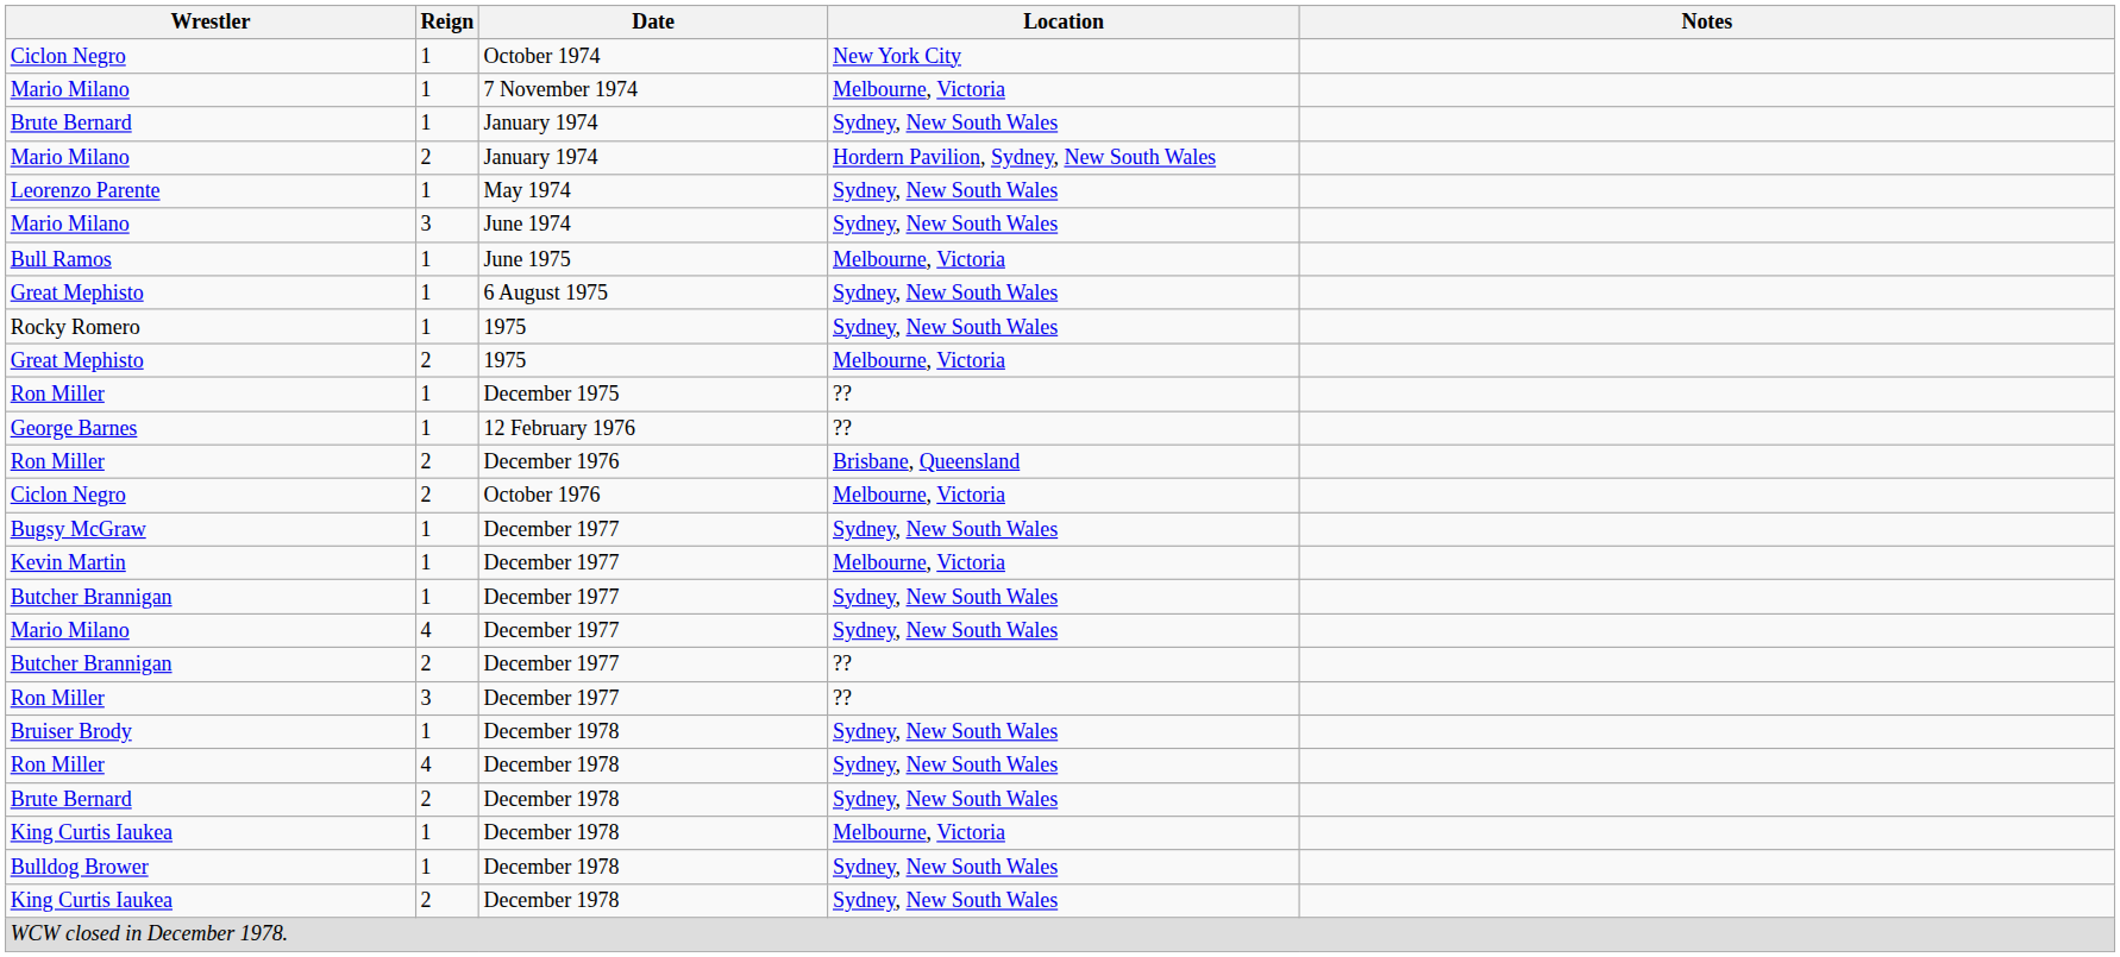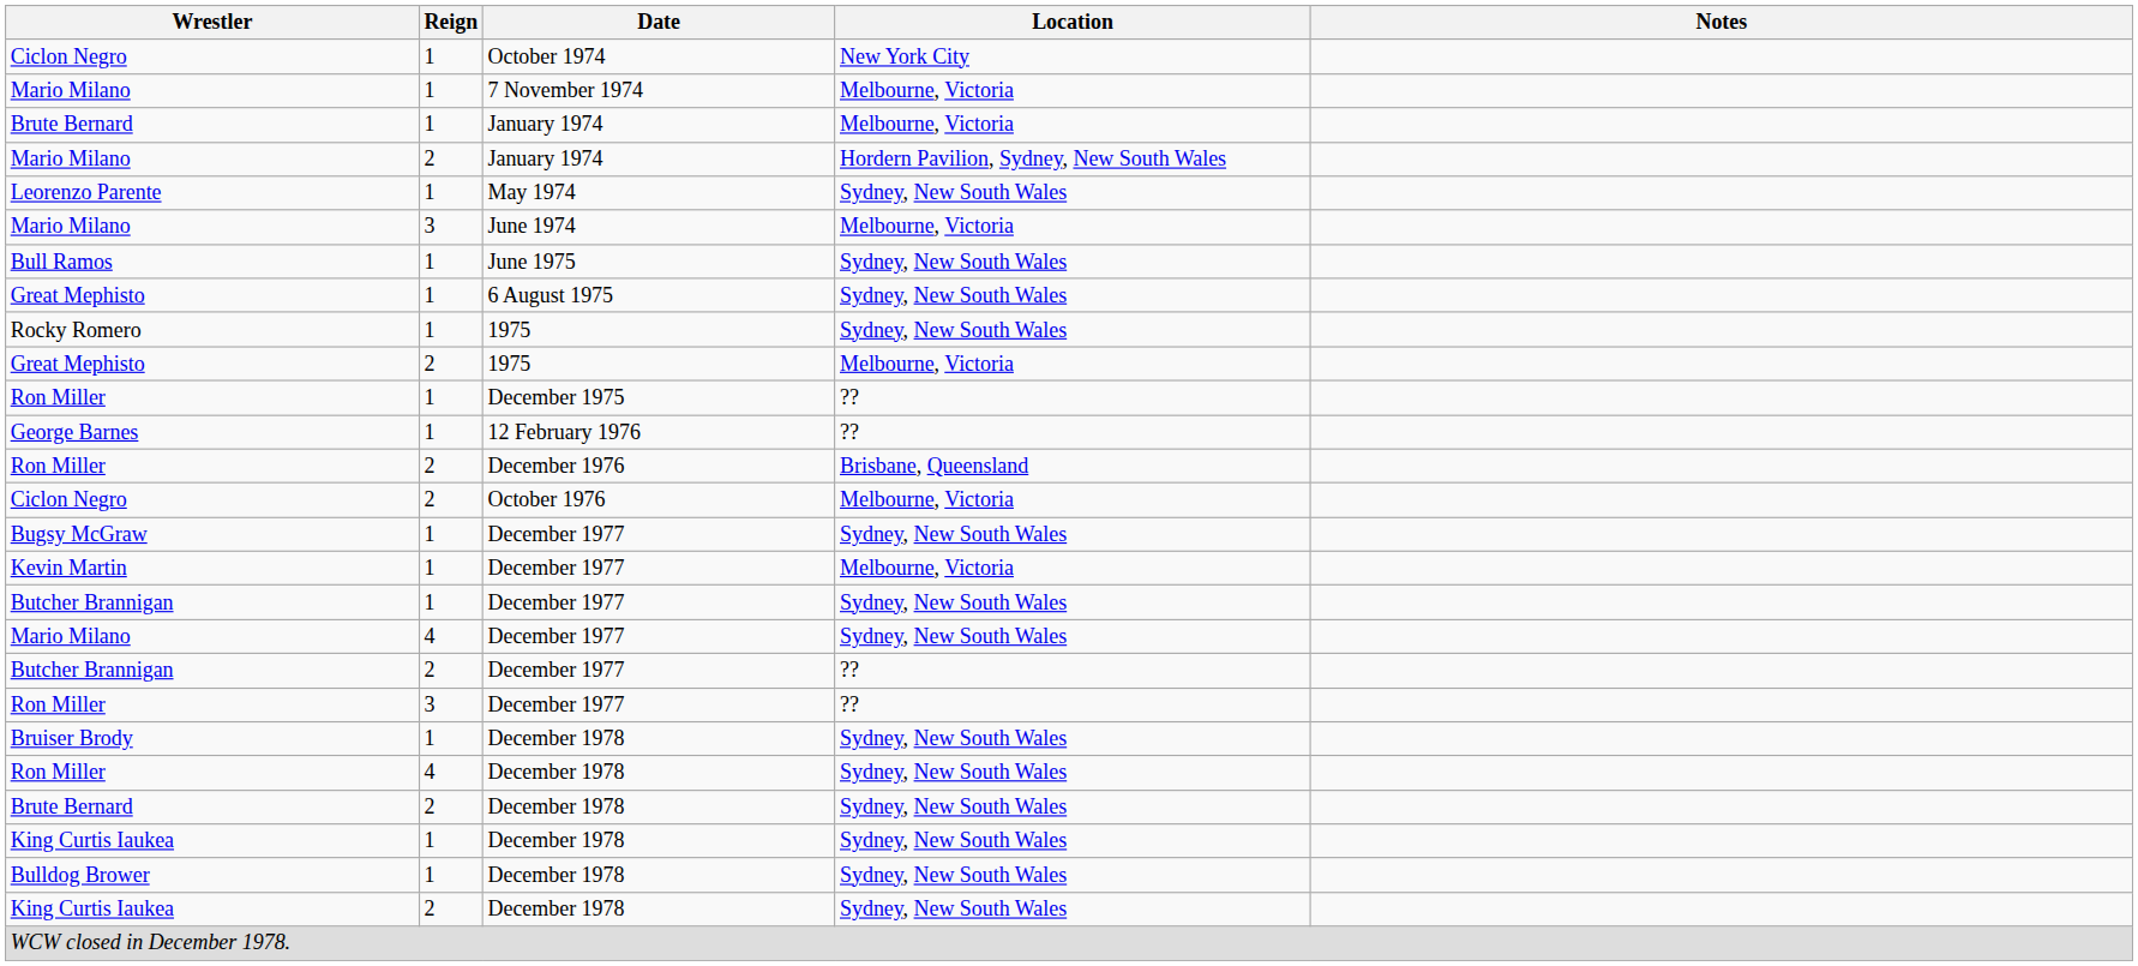Brute Bernard / 1 | Location: Sydney, New South Wales -> Melbourne, Victoria
Mario Milano / 3 | Location: Sydney, New South Wales -> Melbourne, Victoria
Bull Ramos | Location: Melbourne, Victoria -> Sydney, New South Wales
King Curtis Iaukea / 1 | Location: Melbourne, Victoria -> Sydney, New South Wales
